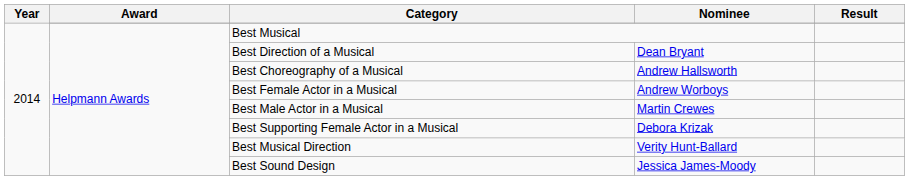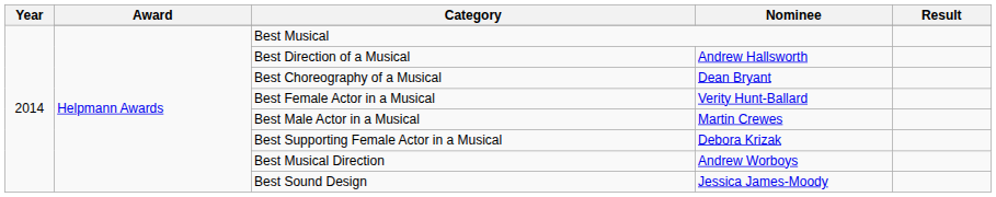Best Direction of a Musical | Nominee: Dean Bryant -> Andrew Hallsworth
Best Choreography of a Musical | Nominee: Andrew Hallsworth -> Dean Bryant
Best Female Actor in a Musical | Nominee: Andrew Worboys -> Verity Hunt-Ballard
Best Musical Direction | Nominee: Verity Hunt-Ballard -> Andrew Worboys
